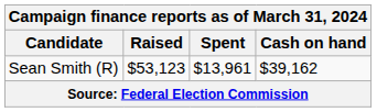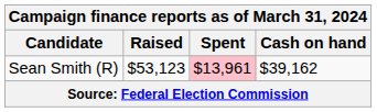Sean Smith (R) | Spent: no background -> pink background
